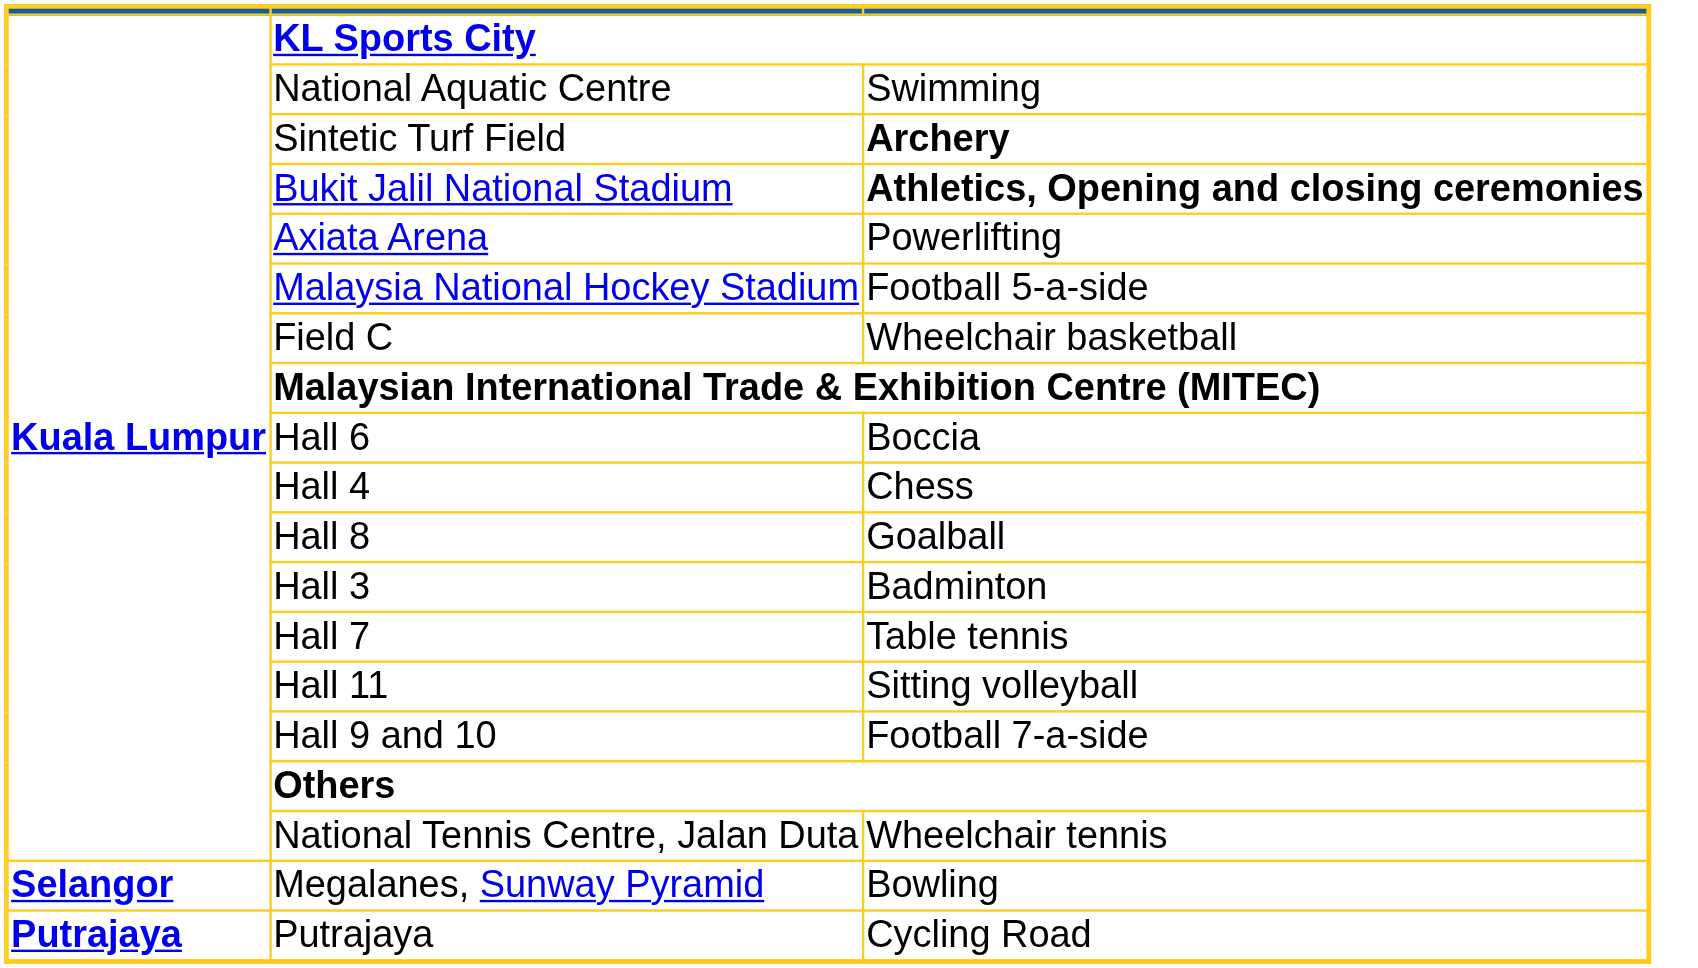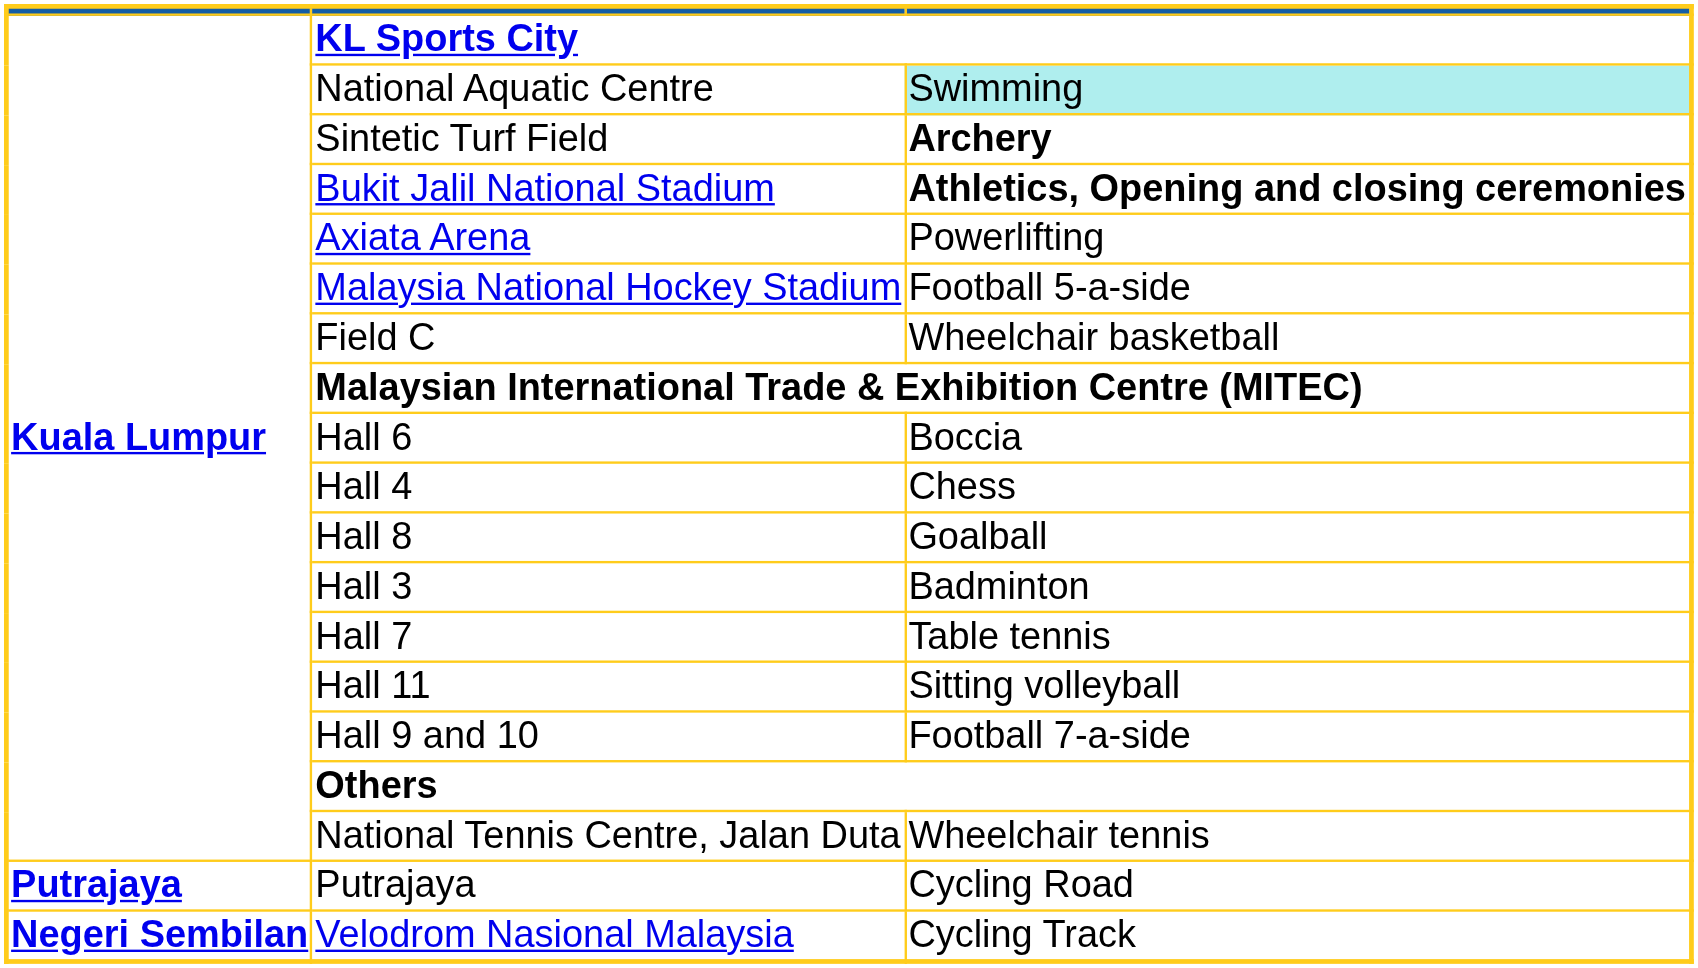National Aquatic Centre | column 3: no background -> paleturquoise background
- row: Selangor | Megalanes, Sunway Pyramid | Bowling
+ row: Negeri Sembilan | Velodrom Nasional Malaysia | Cycling Track
